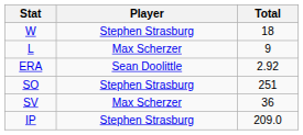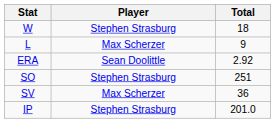IP | Total: 209.0 -> 201.0
